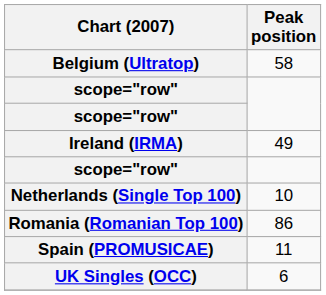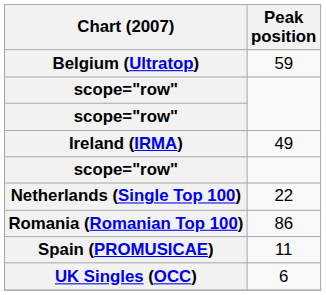Belgium (Ultratop) | Peak position: 58 -> 59
Netherlands (Single Top 100) | Peak position: 10 -> 22
